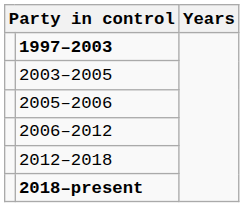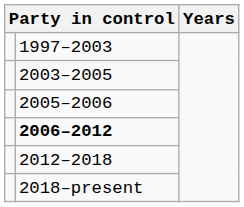1997–2003 | column 2: bold -> normal
2006–2012 | column 2: normal -> bold
2018–present | column 2: bold -> normal
